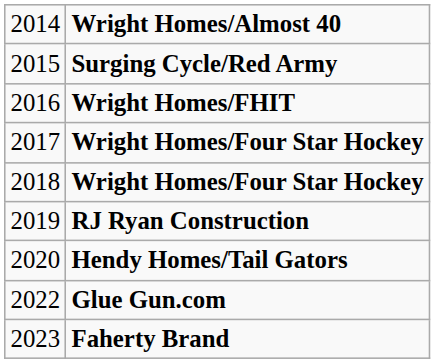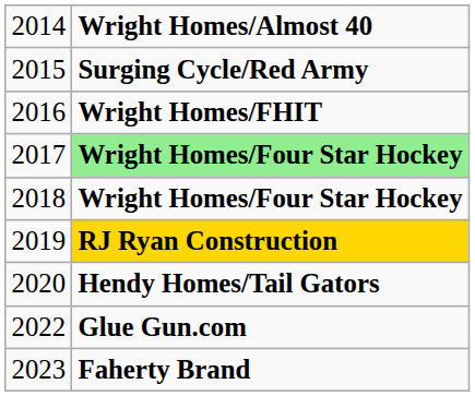2017 | column 2: no background -> lightgreen background
2019 | column 2: no background -> gold background
